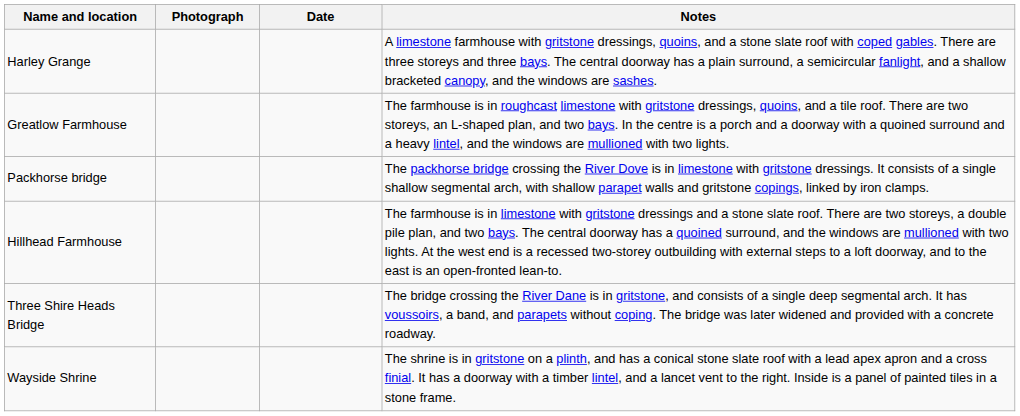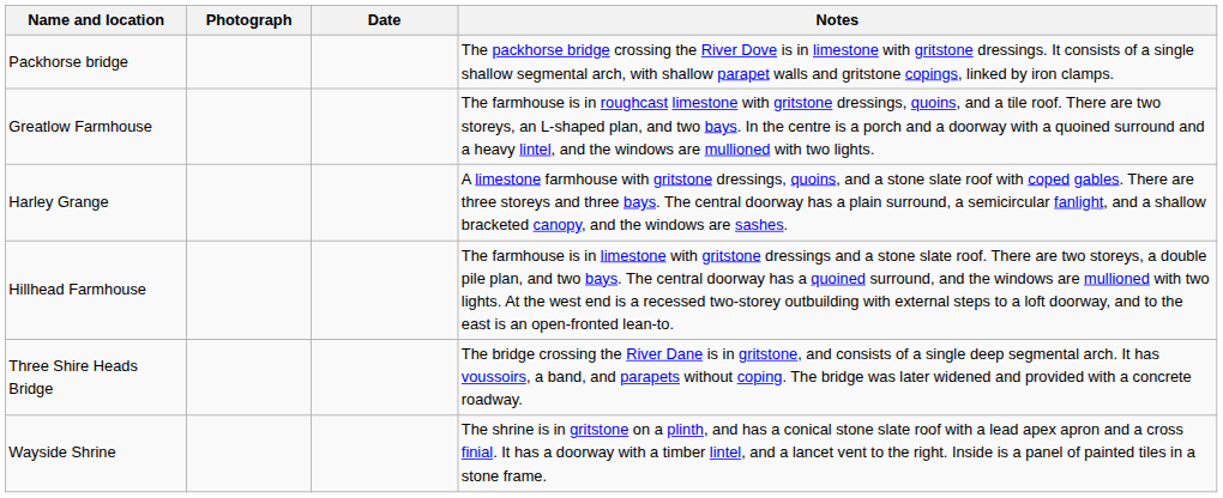rows swapped: Packhorse bridge <-> Harley Grange
